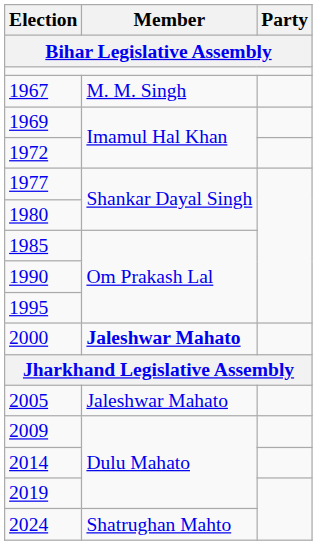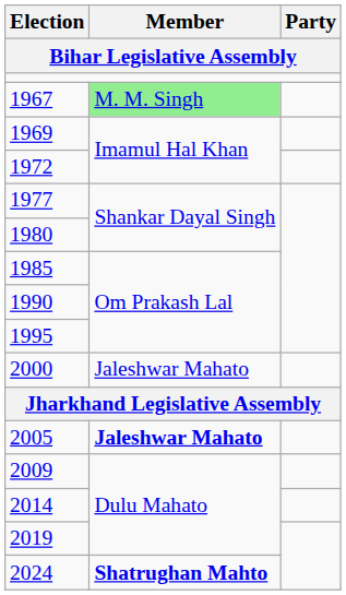1967 | Member: no background -> lightgreen background
2000 | Member: bold -> normal
2005 | Member: normal -> bold
2024 | Member: normal -> bold
